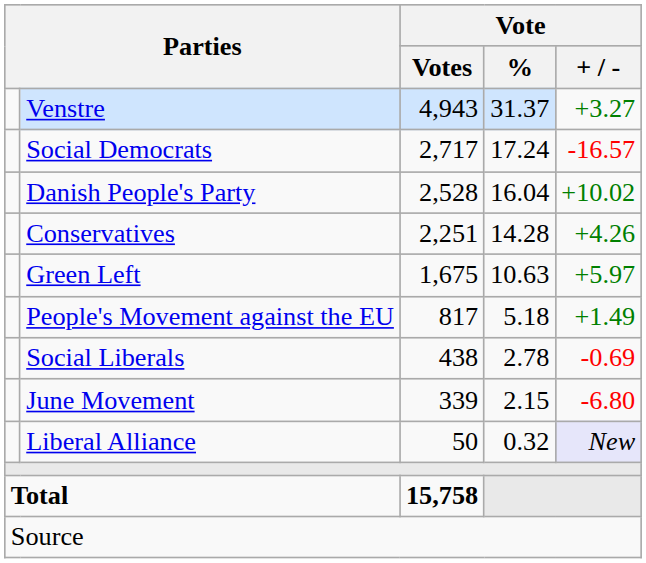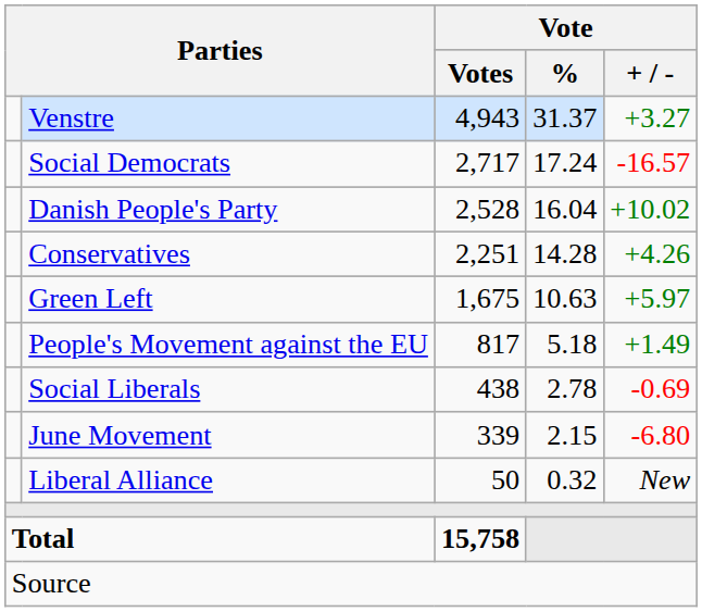Liberal Alliance | Vote / + / -: lavender background -> no background
